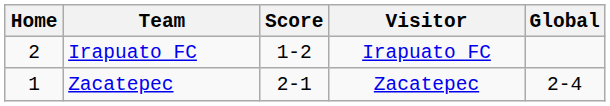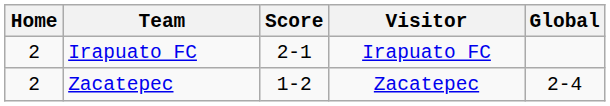row 2 | Score: 1-2 -> 2-1
row 3 | Home: 1 -> 2
row 3 | Score: 2-1 -> 1-2
